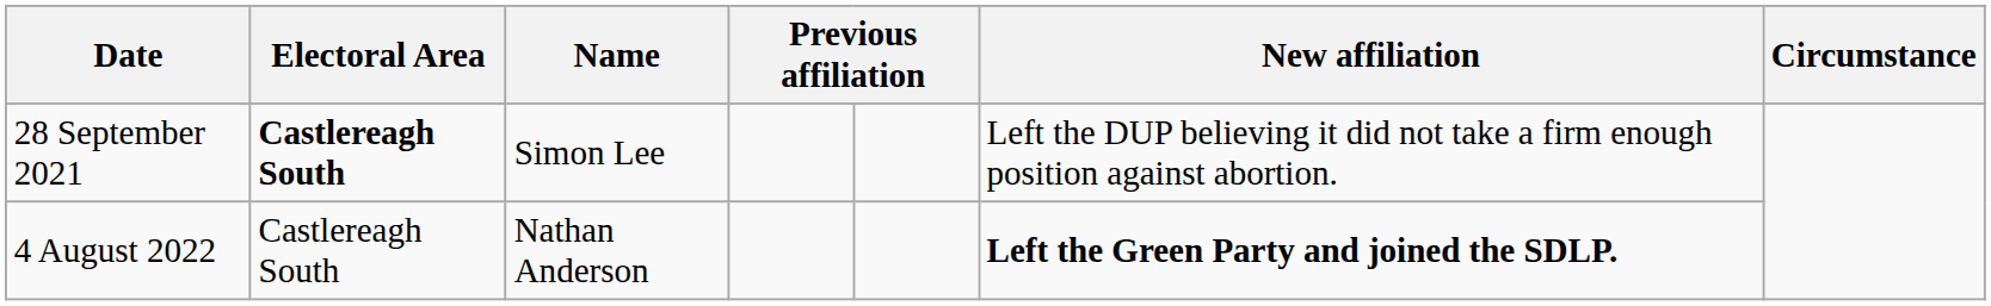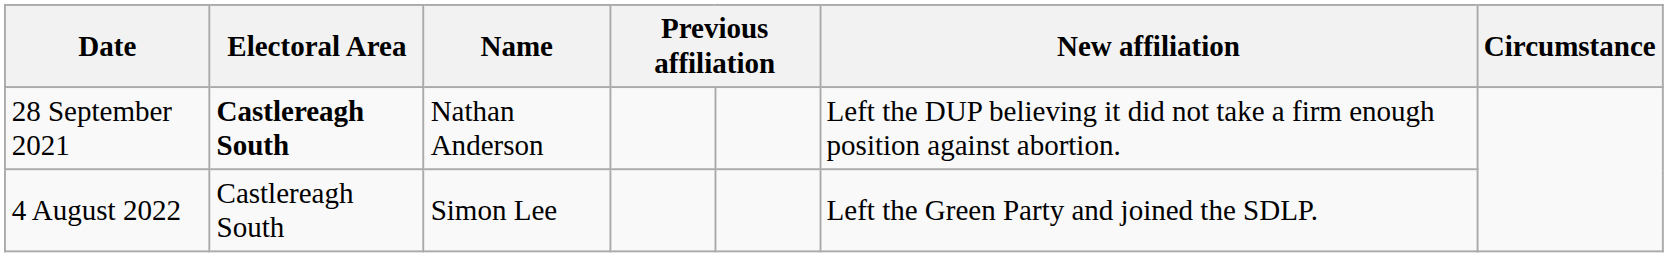28 September 2021 | Name: Simon Lee -> Nathan Anderson
4 August 2022 | Name: Nathan Anderson -> Simon Lee
4 August 2022 | column 6: bold -> normal
